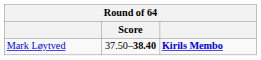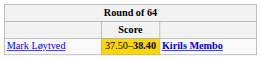Mark Løytved | Score: no background -> gold background
